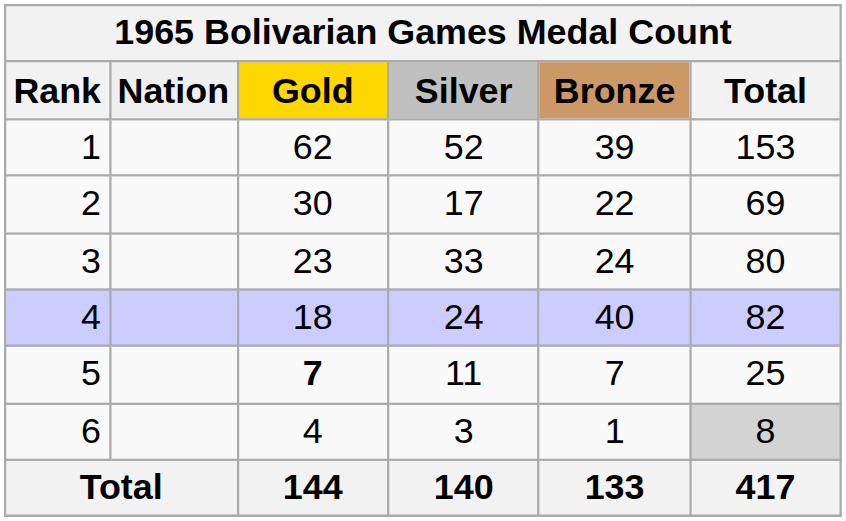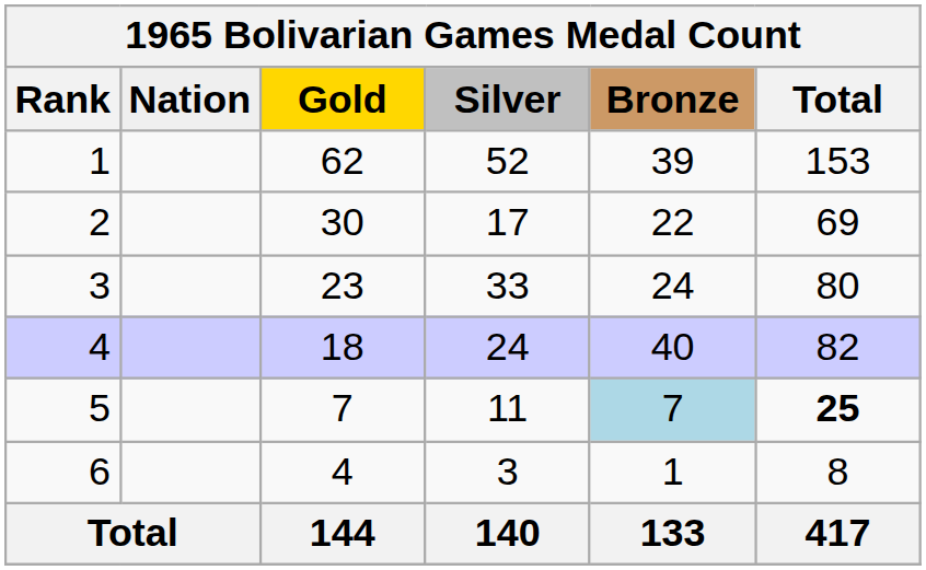5 | Gold: bold -> normal
5 | Bronze: no background -> lightblue background
5 | Total: normal -> bold
6 | Total: lightgrey background -> no background
